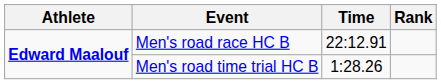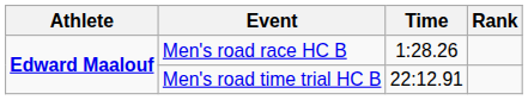Men's road race HC B | Time: 22:12.91 -> 1:28.26
Men's road time trial HC B | Time: 1:28.26 -> 22:12.91
